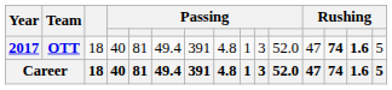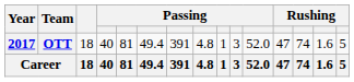OTT | column 13: bold -> normal
OTT | column 14: bold -> normal
